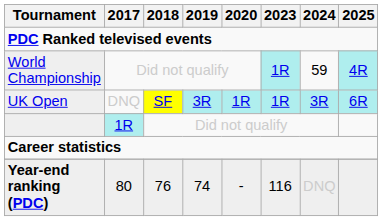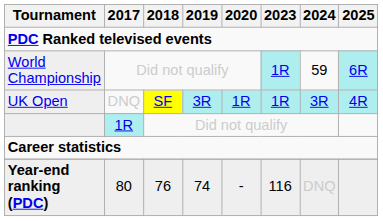World Championship | 2025: 4R -> 6R
UK Open | 2025: 6R -> 4R
